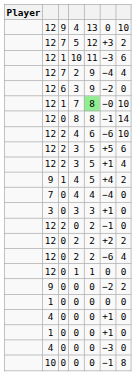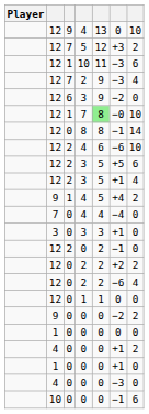row 5 | column 6: −4 -> −3
row 21 | column 7: 0 -> 2
row 24 | column 7: 8 -> 6
